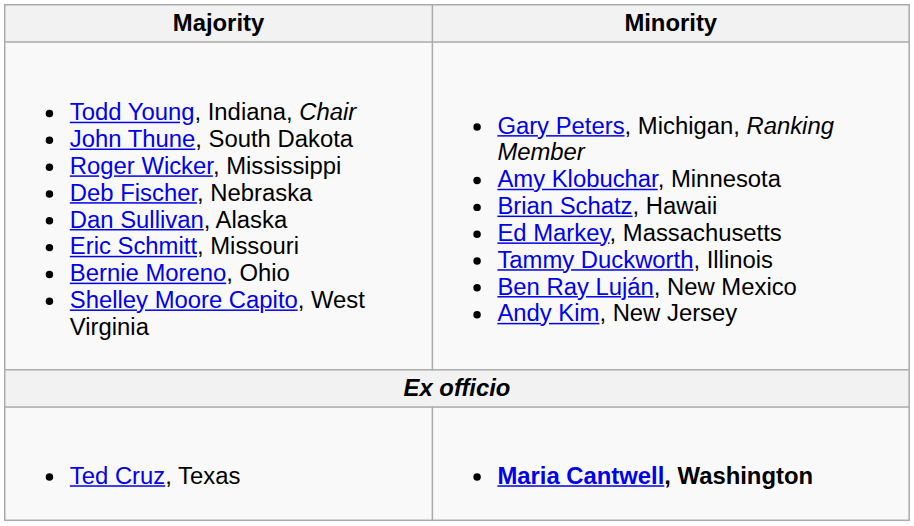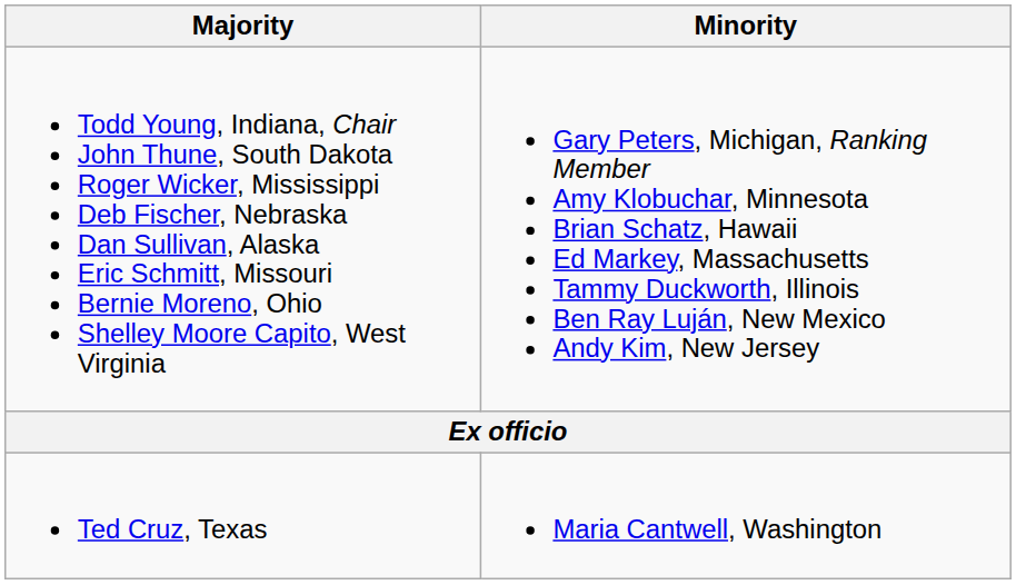Ted Cruz, Texas | Minority: bold -> normal
